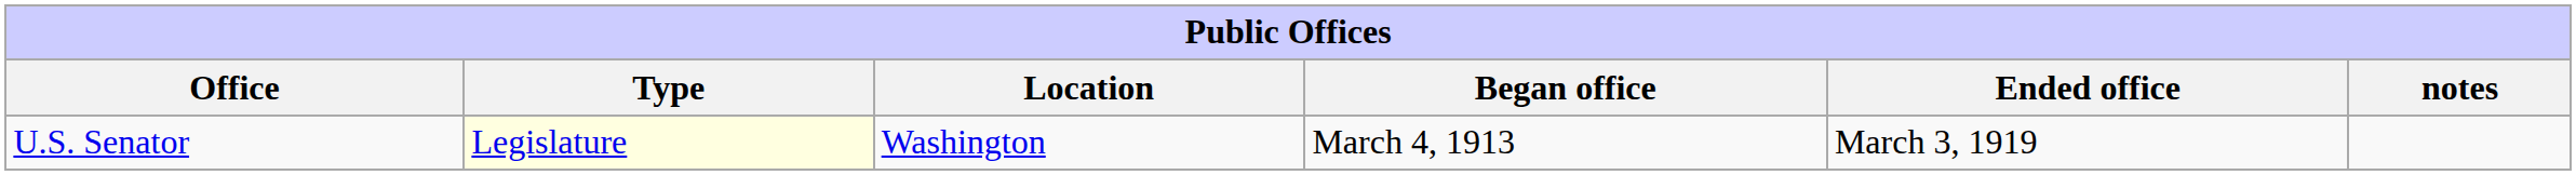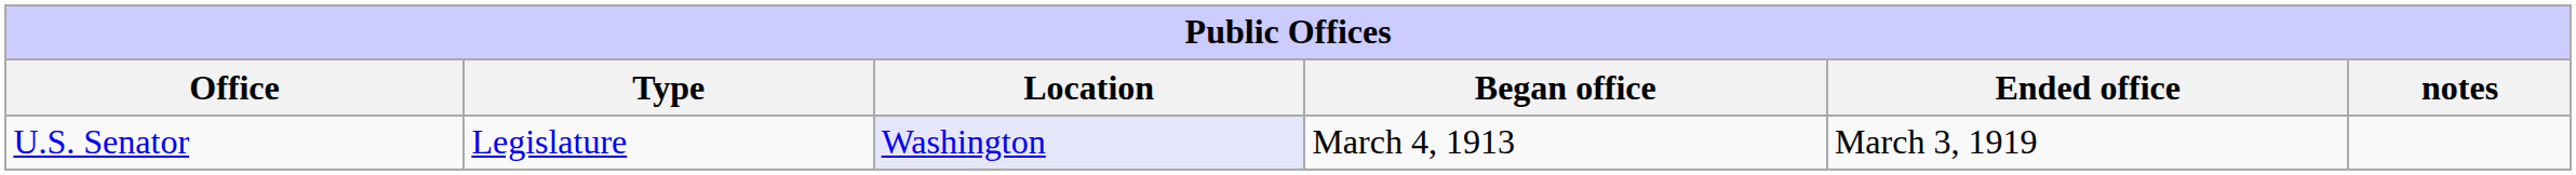U.S. Senator | Type: lightyellow background -> no background
U.S. Senator | Location: no background -> lavender background
